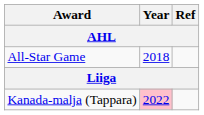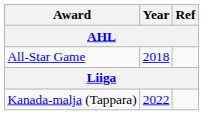Kanada-malja (Tappara) | Year: pink background -> no background
